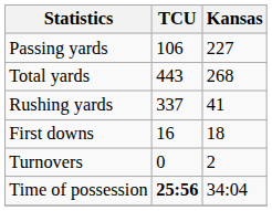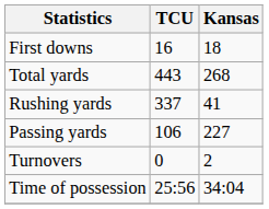rows swapped: First downs <-> Passing yards
Time of possession | TCU: bold -> normal
